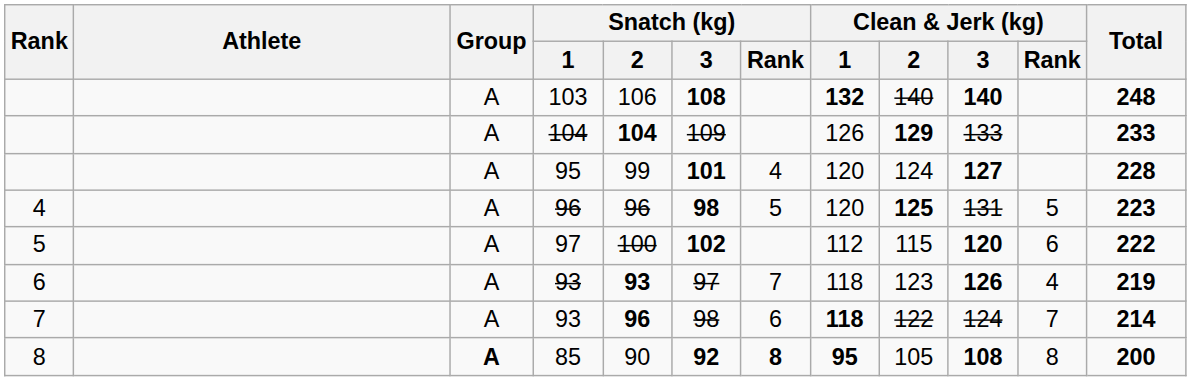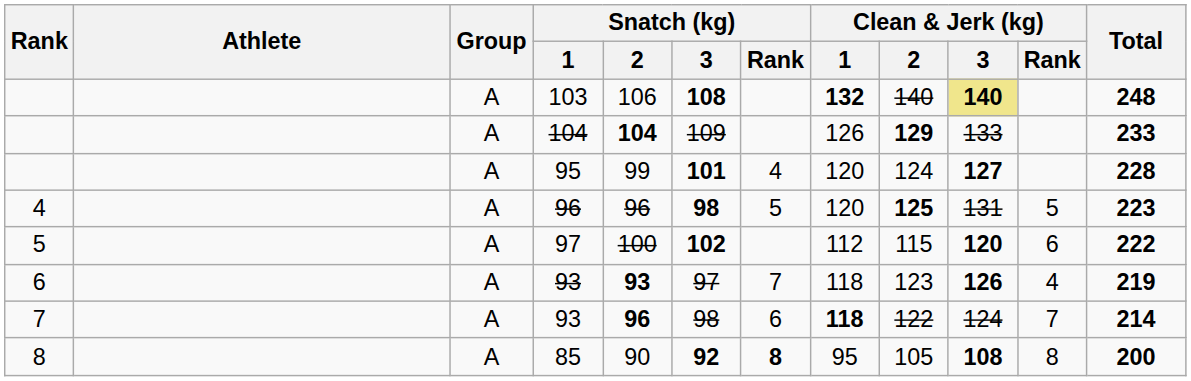103 | Clean & Jerk (kg) / 3: no background -> khaki background
85 | Group: bold -> normal
85 | Clean & Jerk (kg) / 1: bold -> normal
